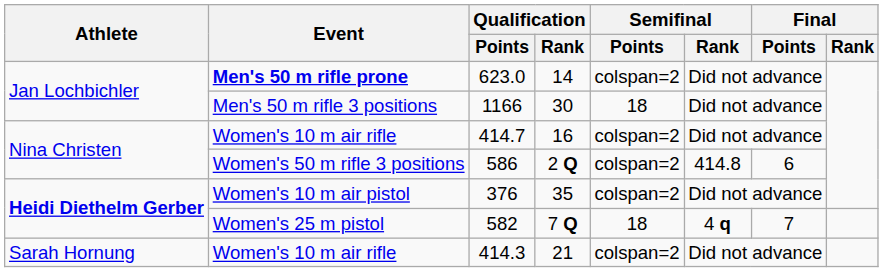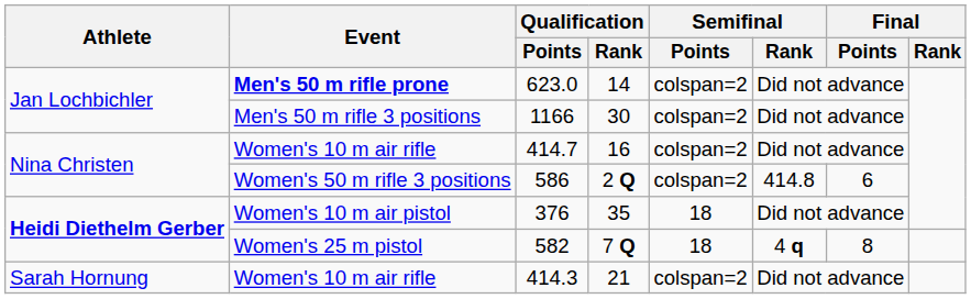1166 | Semifinal / Points: 18 -> colspan=2
376 | Semifinal / Points: colspan=2 -> 18
582 | Final / Points: 7 -> 8
